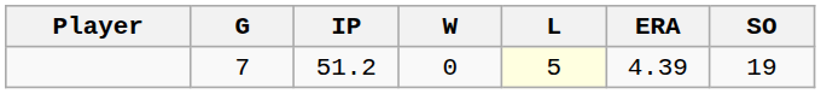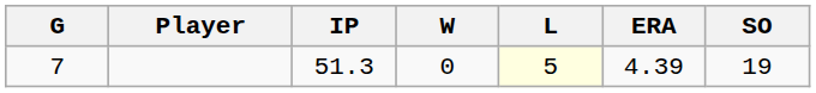columns swapped: Player <-> G
row 2 | IP: 51.2 -> 51.3
